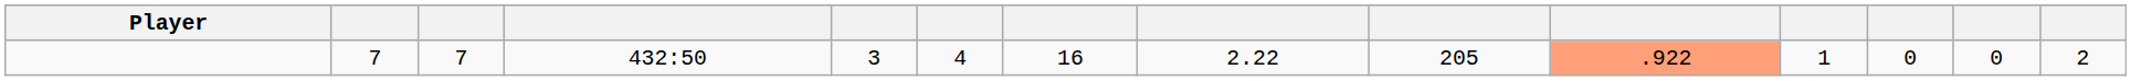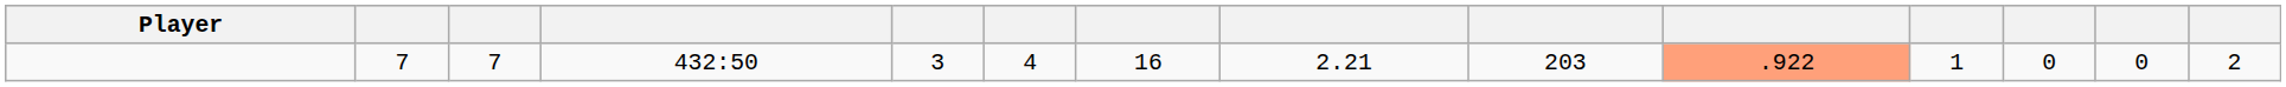row 2 | column 8: 2.22 -> 2.21
row 2 | column 9: 205 -> 203
